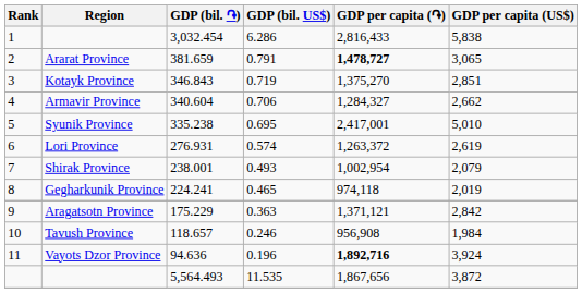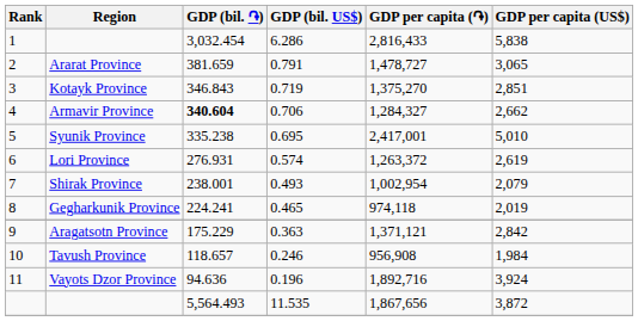Ararat Province | GDP per capita (֏): bold -> normal
Armavir Province | GDP (bil. ֏): normal -> bold
Vayots Dzor Province | GDP per capita (֏): bold -> normal
